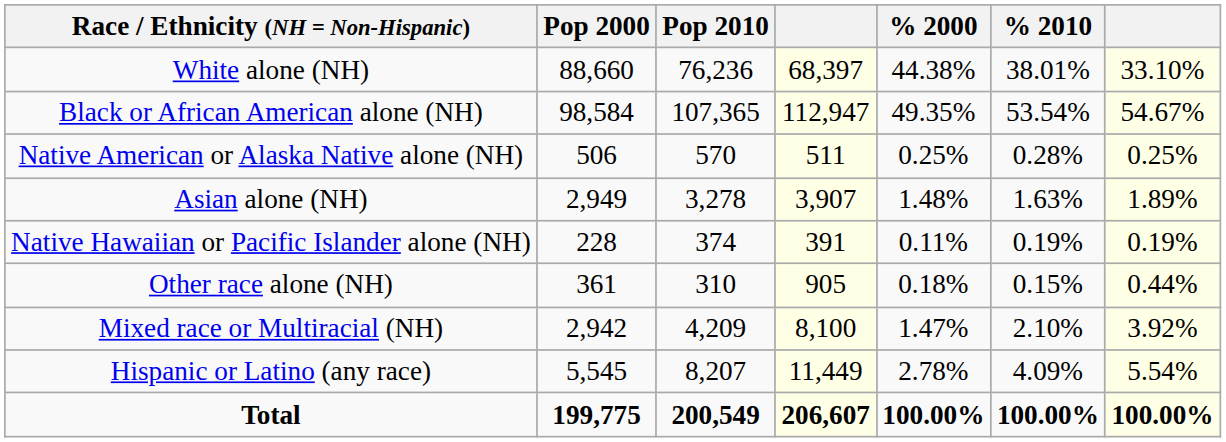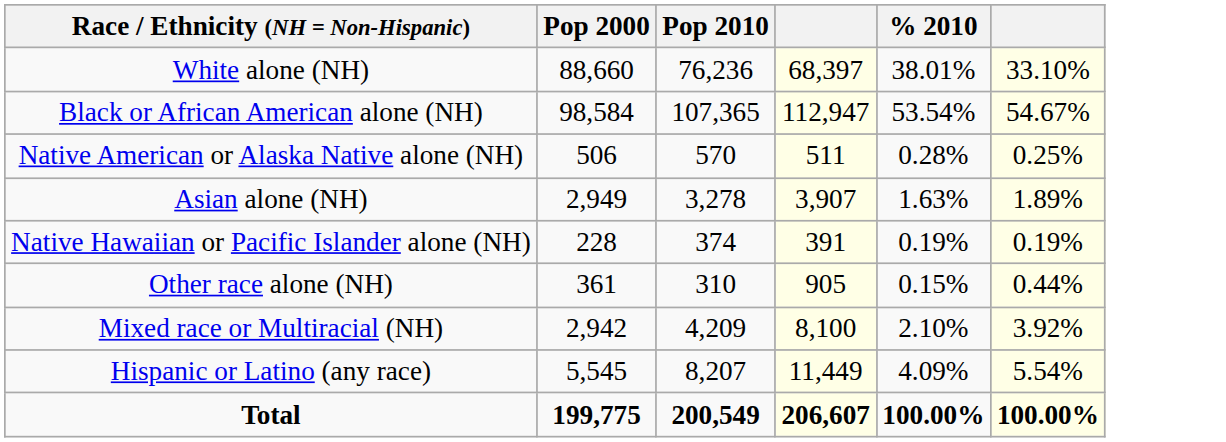- column: % 2000 | 44.38% | 49.35% | 0.25% | 1.48% | 0.11% | 0.18% | 1.47% | 2.78% | 100.00%
